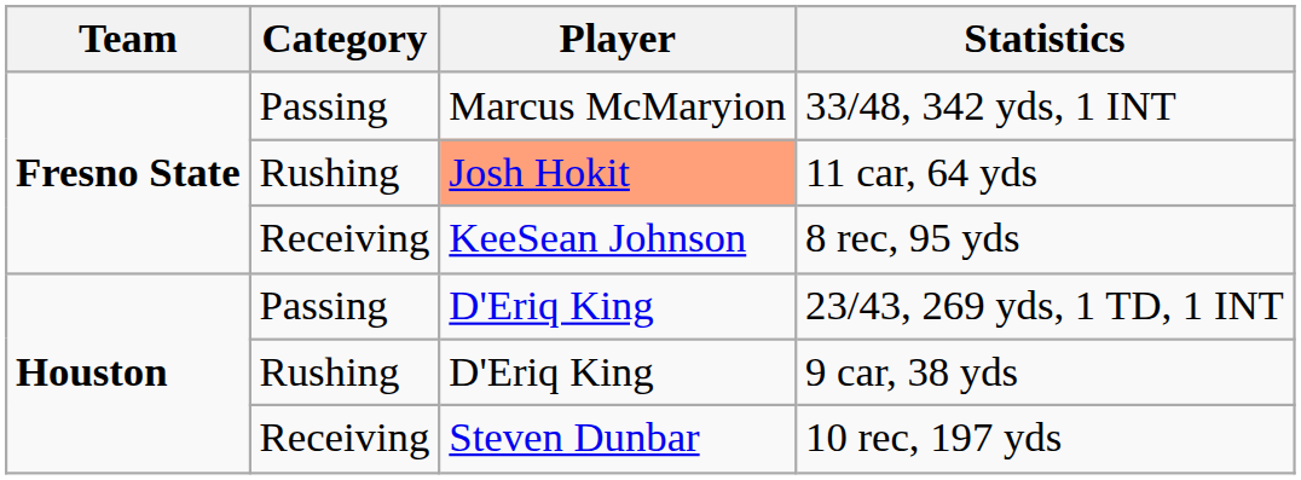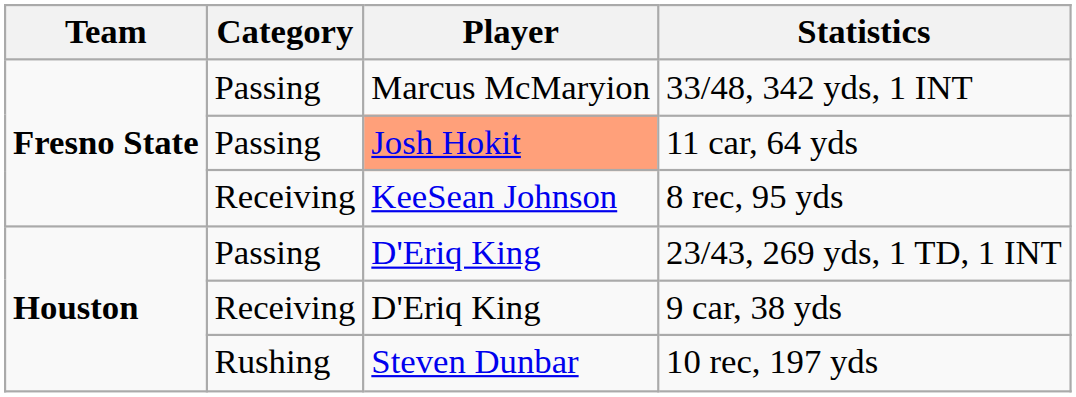11 car, 64 yds | Category: Rushing -> Passing
9 car, 38 yds | Category: Rushing -> Receiving
10 rec, 197 yds | Category: Receiving -> Rushing
